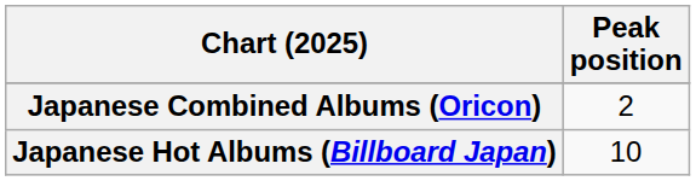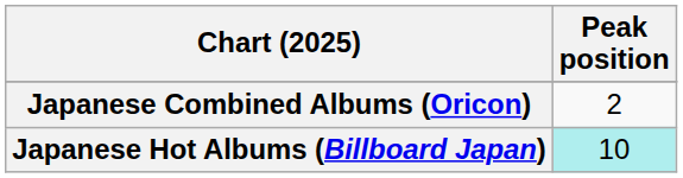Japanese Hot Albums (Billboard Japan) | Peak position: no background -> paleturquoise background
